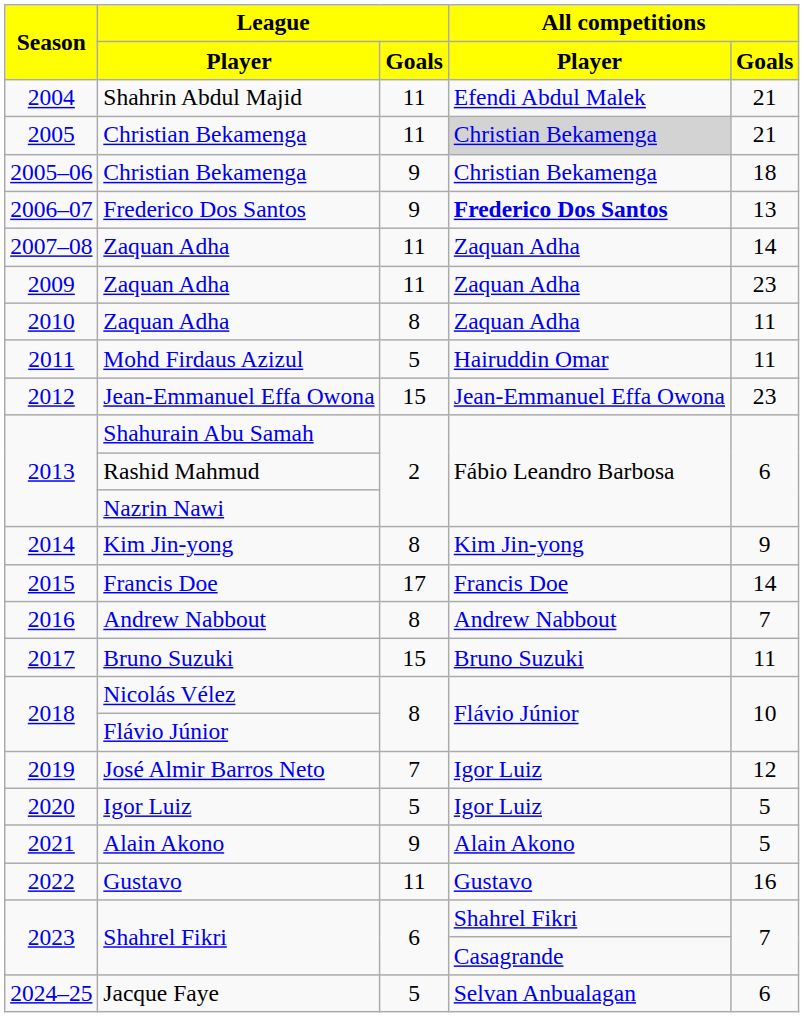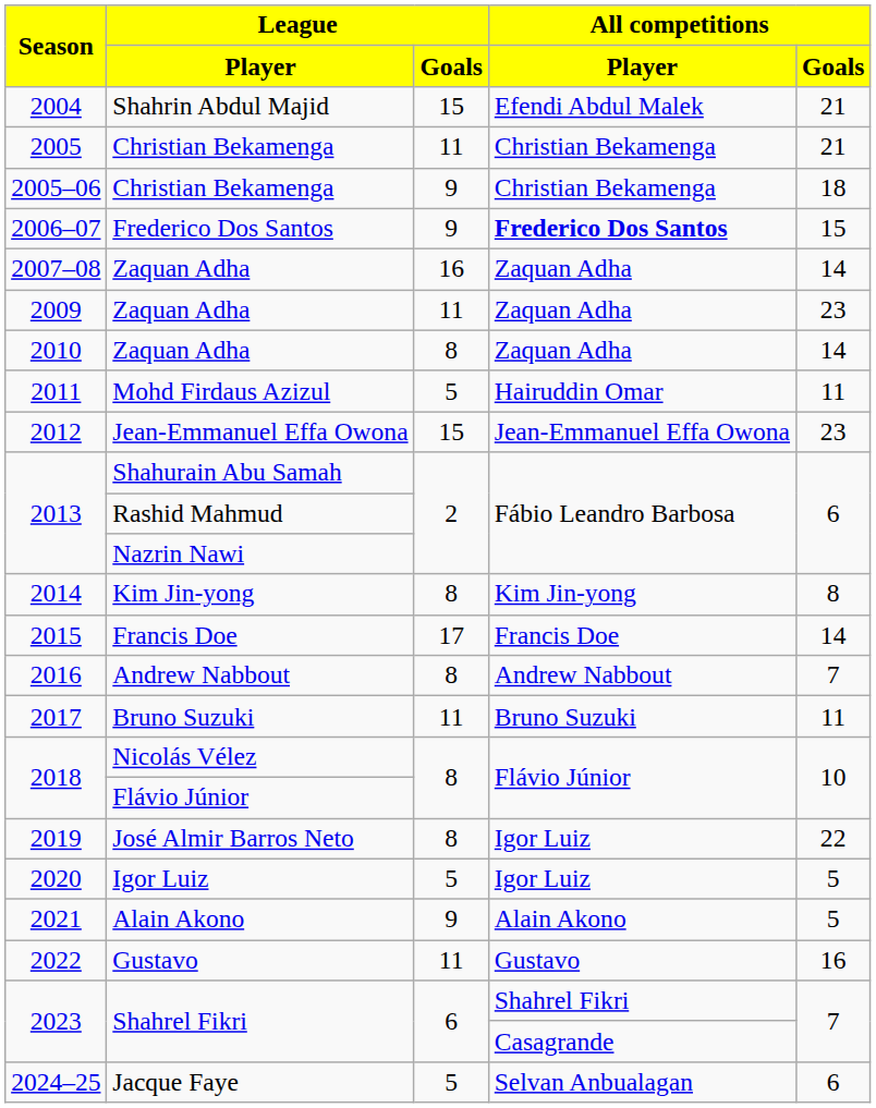2004 | League / Goals: 11 -> 15
2005 | All competitions / Player: lightgrey background -> no background
2006–07 | All competitions / Goals: 13 -> 15
2007–08 | League / Goals: 11 -> 16
2010 | All competitions / Goals: 11 -> 14
2014 | All competitions / Goals: 9 -> 8
2017 | League / Goals: 15 -> 11
2019 | League / Goals: 7 -> 8
2019 | All competitions / Goals: 12 -> 22
